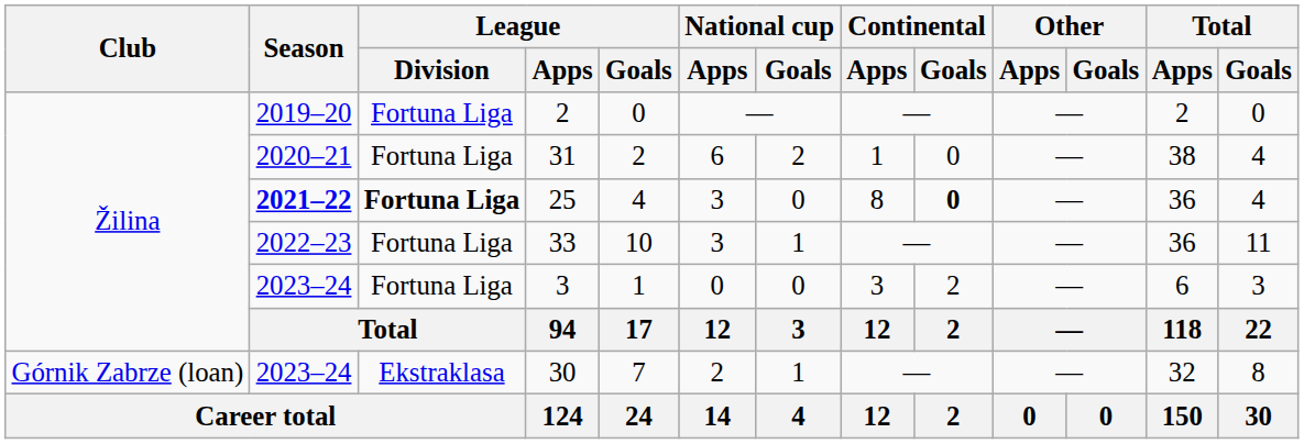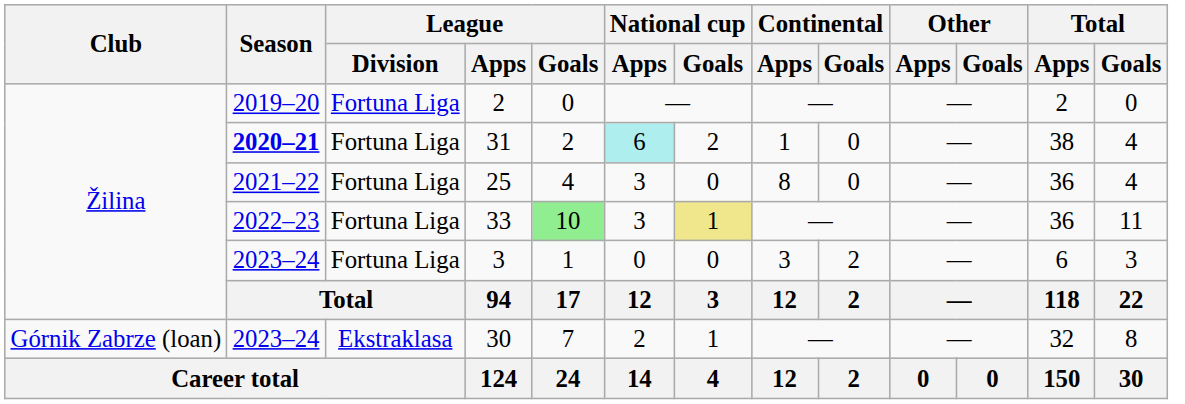31 | Season: normal -> bold
31 | National cup / Apps: no background -> paleturquoise background
25 | Season: bold -> normal
25 | League / Division: bold -> normal
25 | Continental / Goals: bold -> normal
33 | League / Goals: no background -> lightgreen background
33 | National cup / Goals: no background -> khaki background
